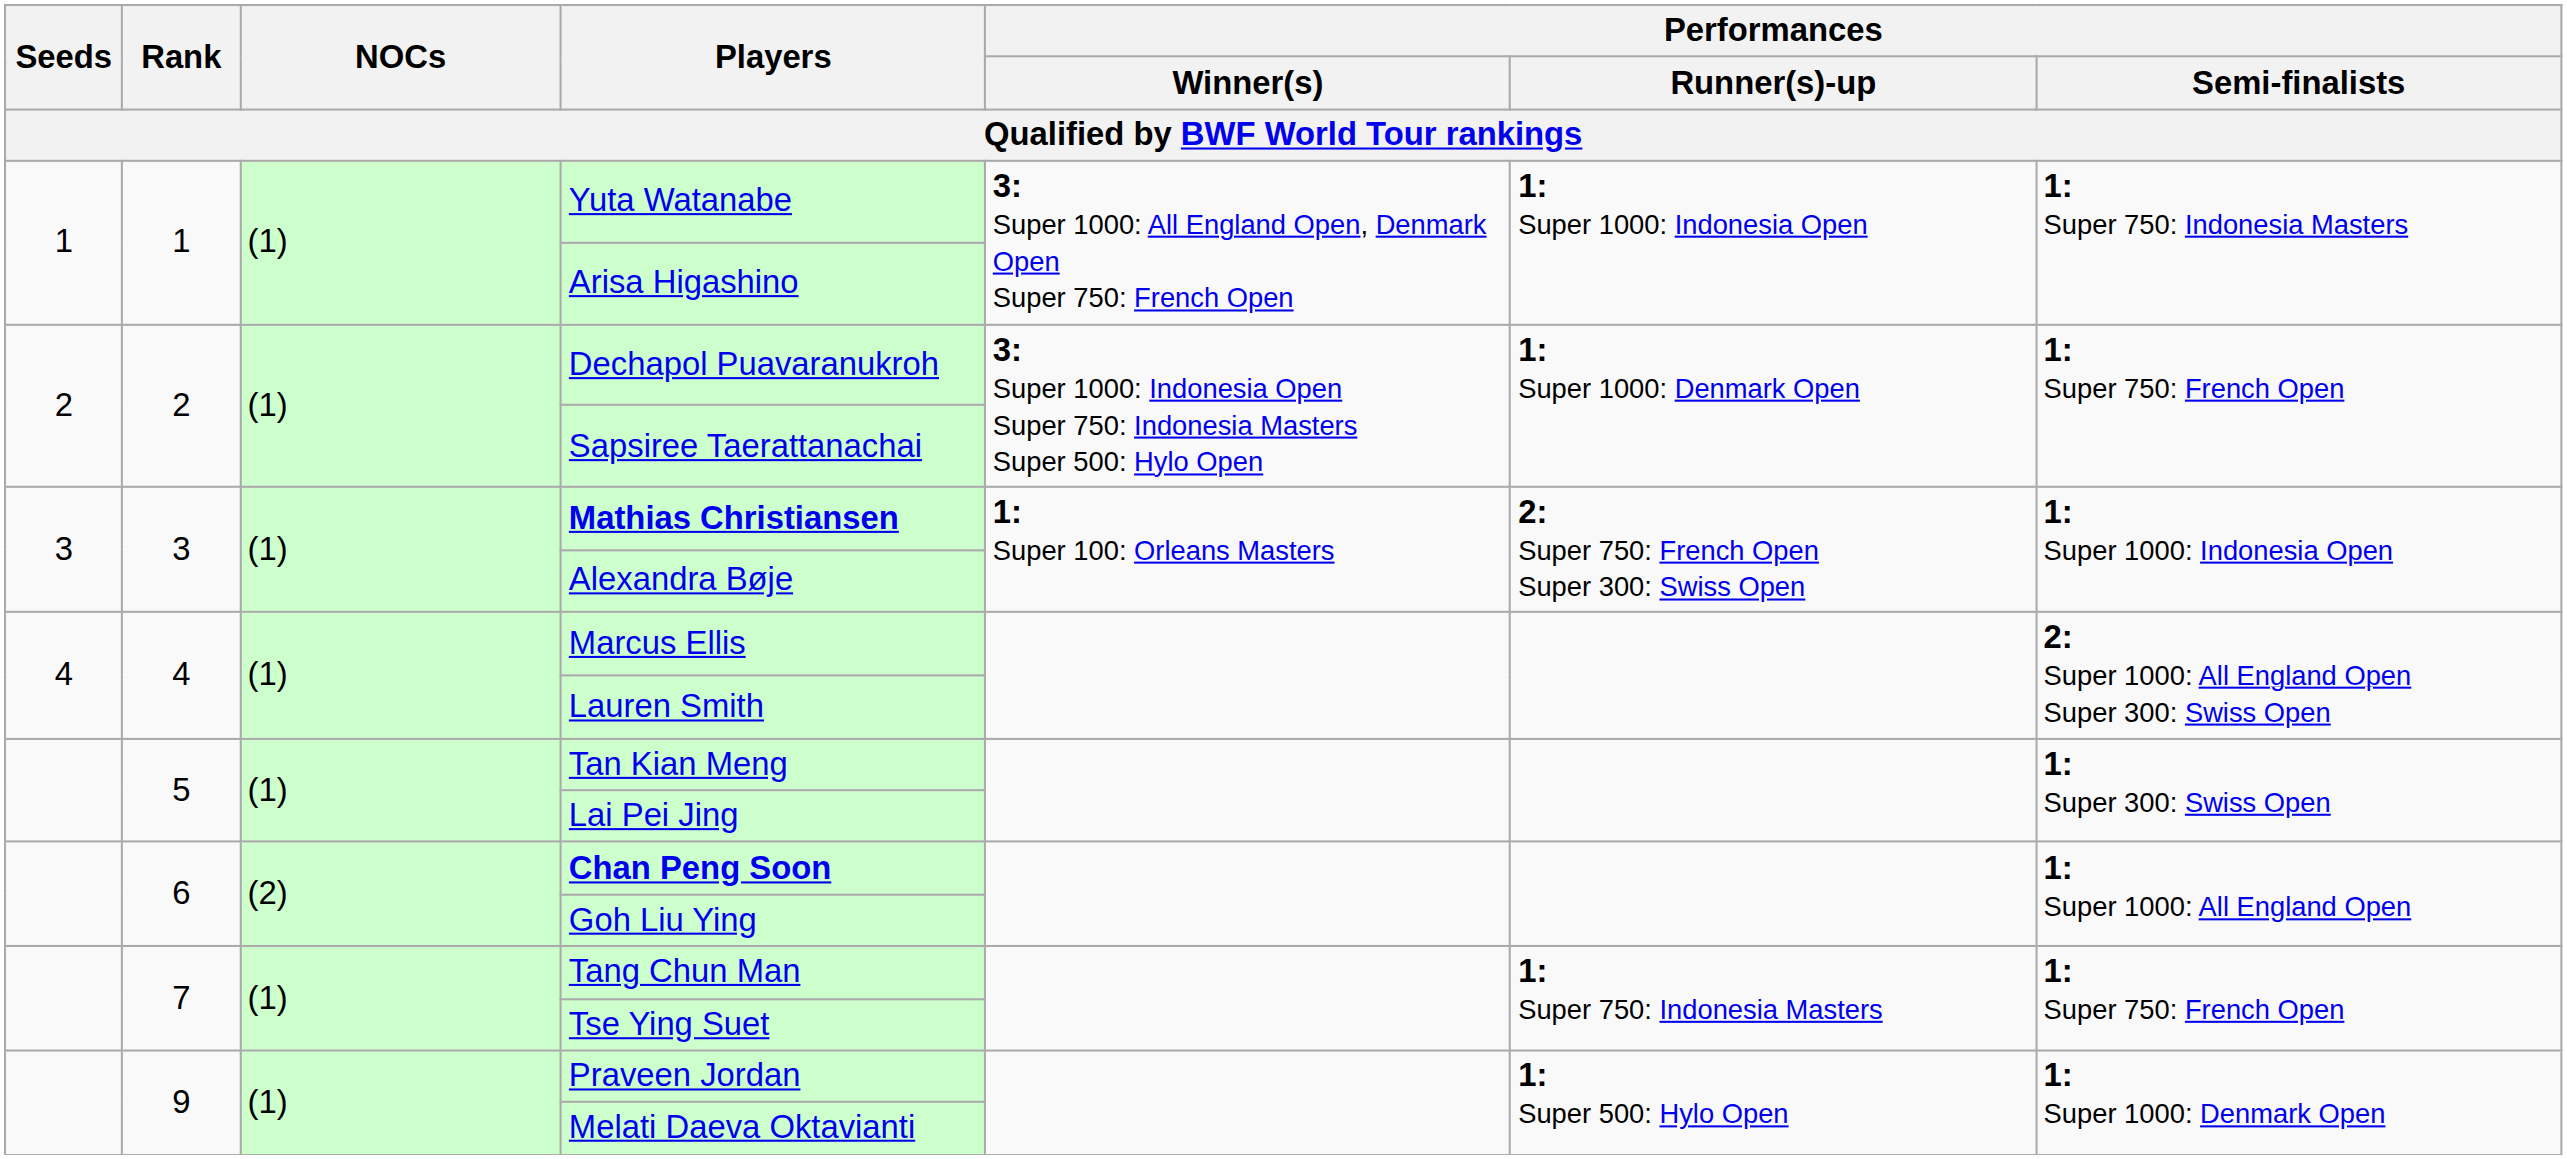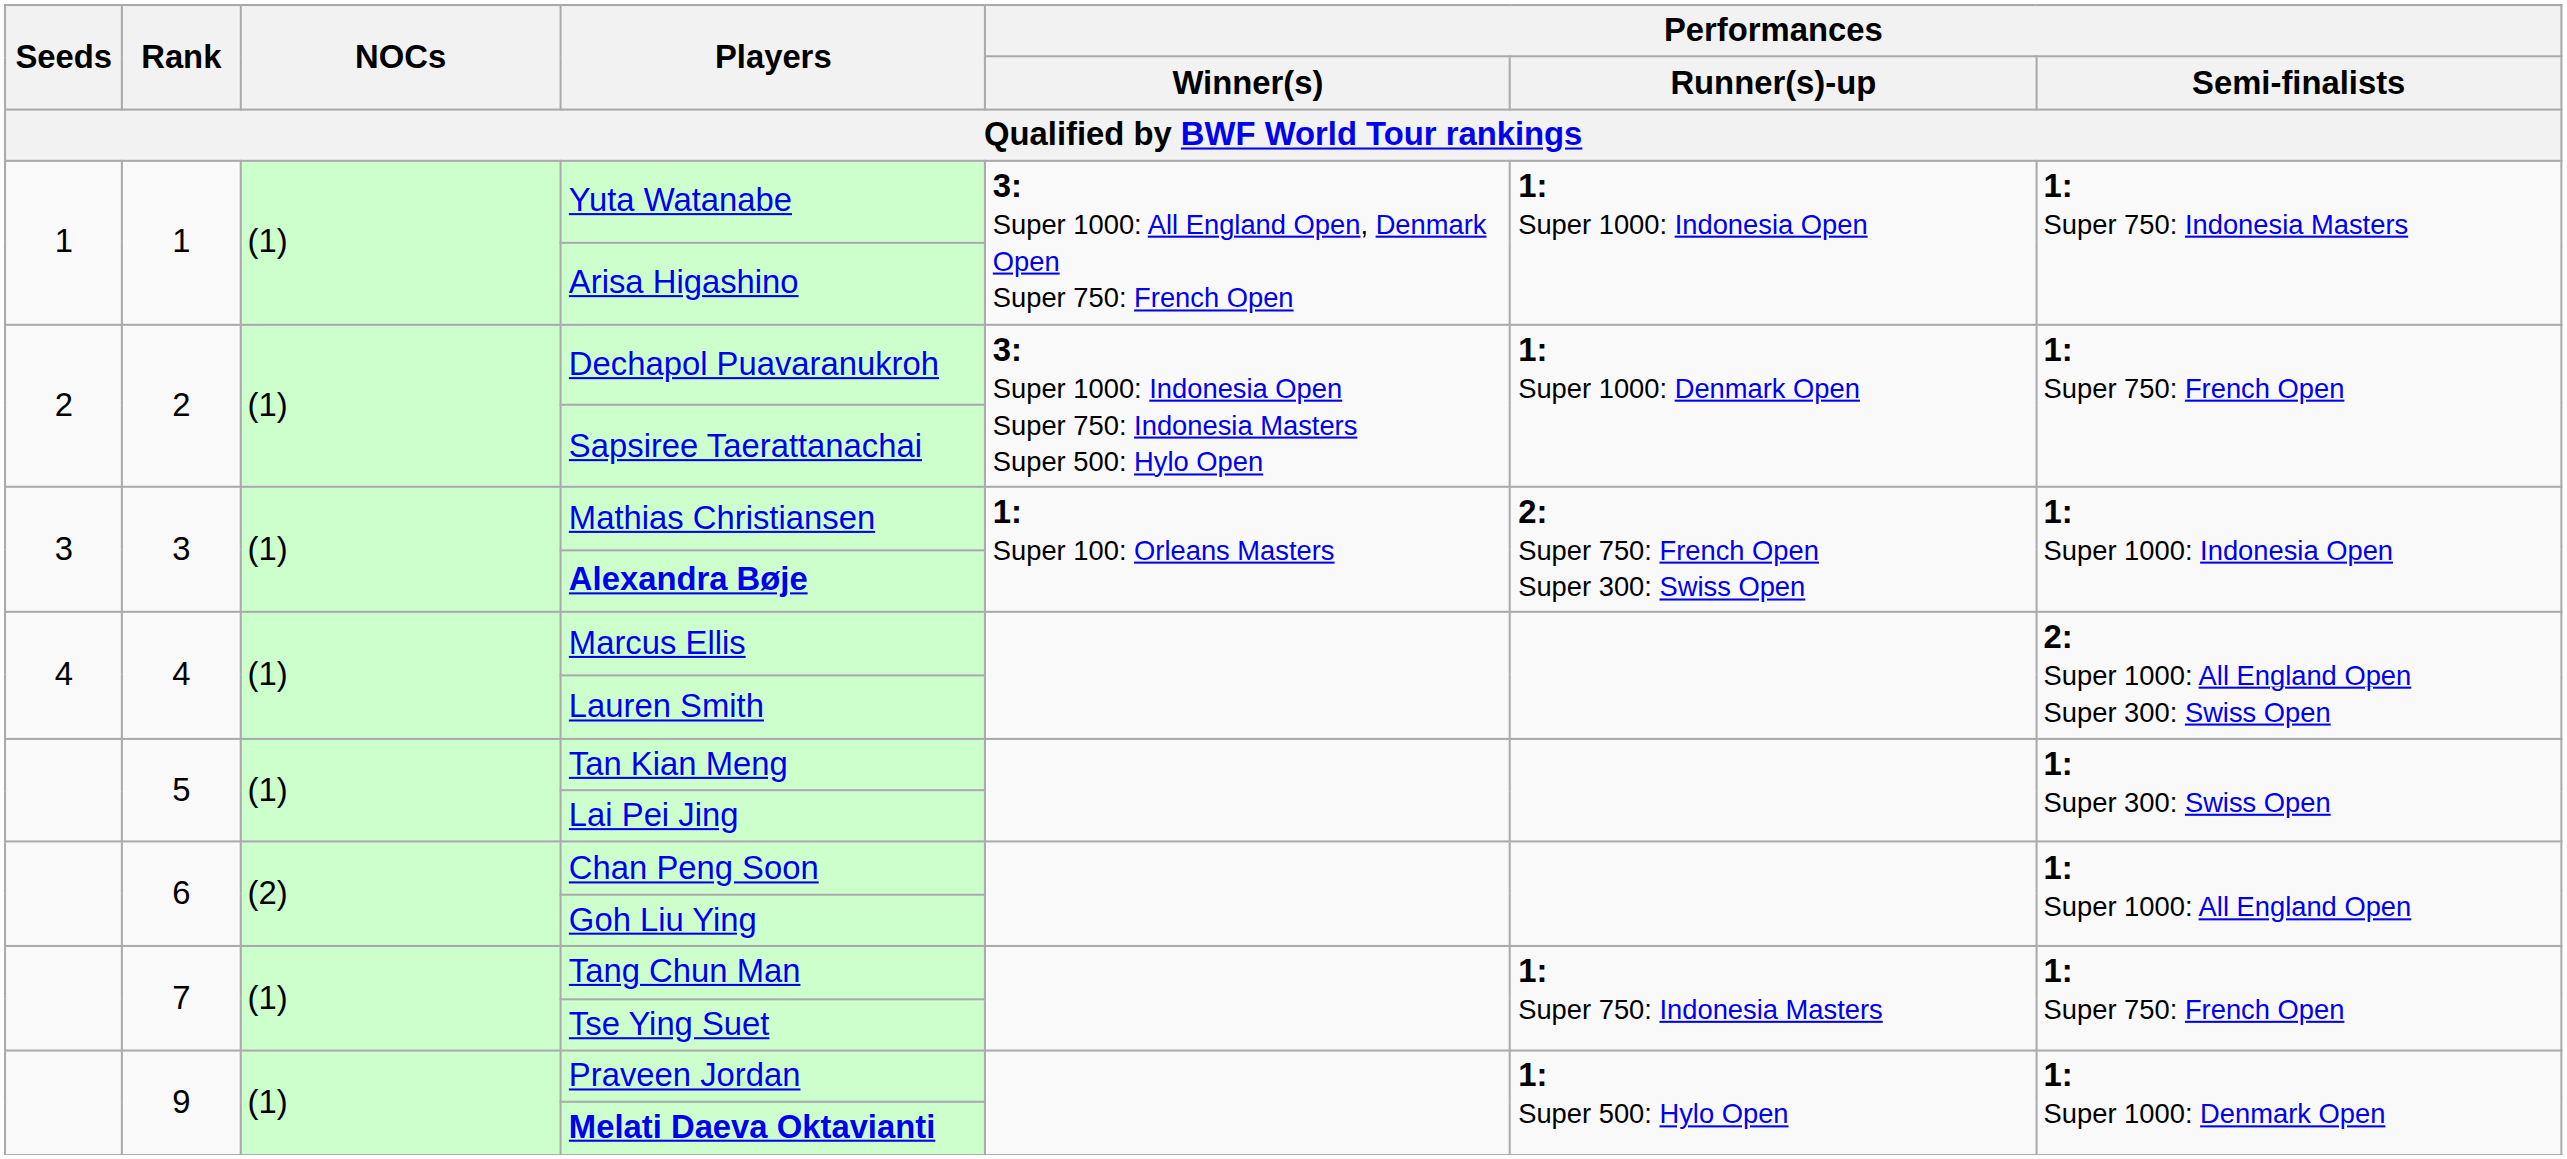Mathias Christiansen | Players: bold -> normal
Alexandra Bøje | Players: normal -> bold
Chan Peng Soon | Players: bold -> normal
Melati Daeva Oktavianti | Players: normal -> bold
